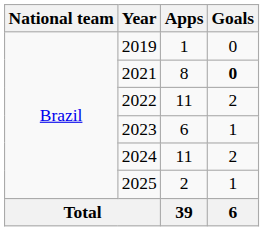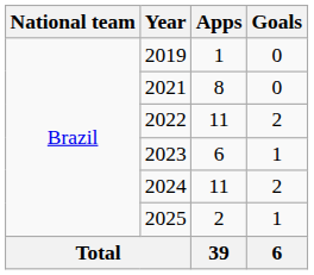2021 | Goals: bold -> normal
